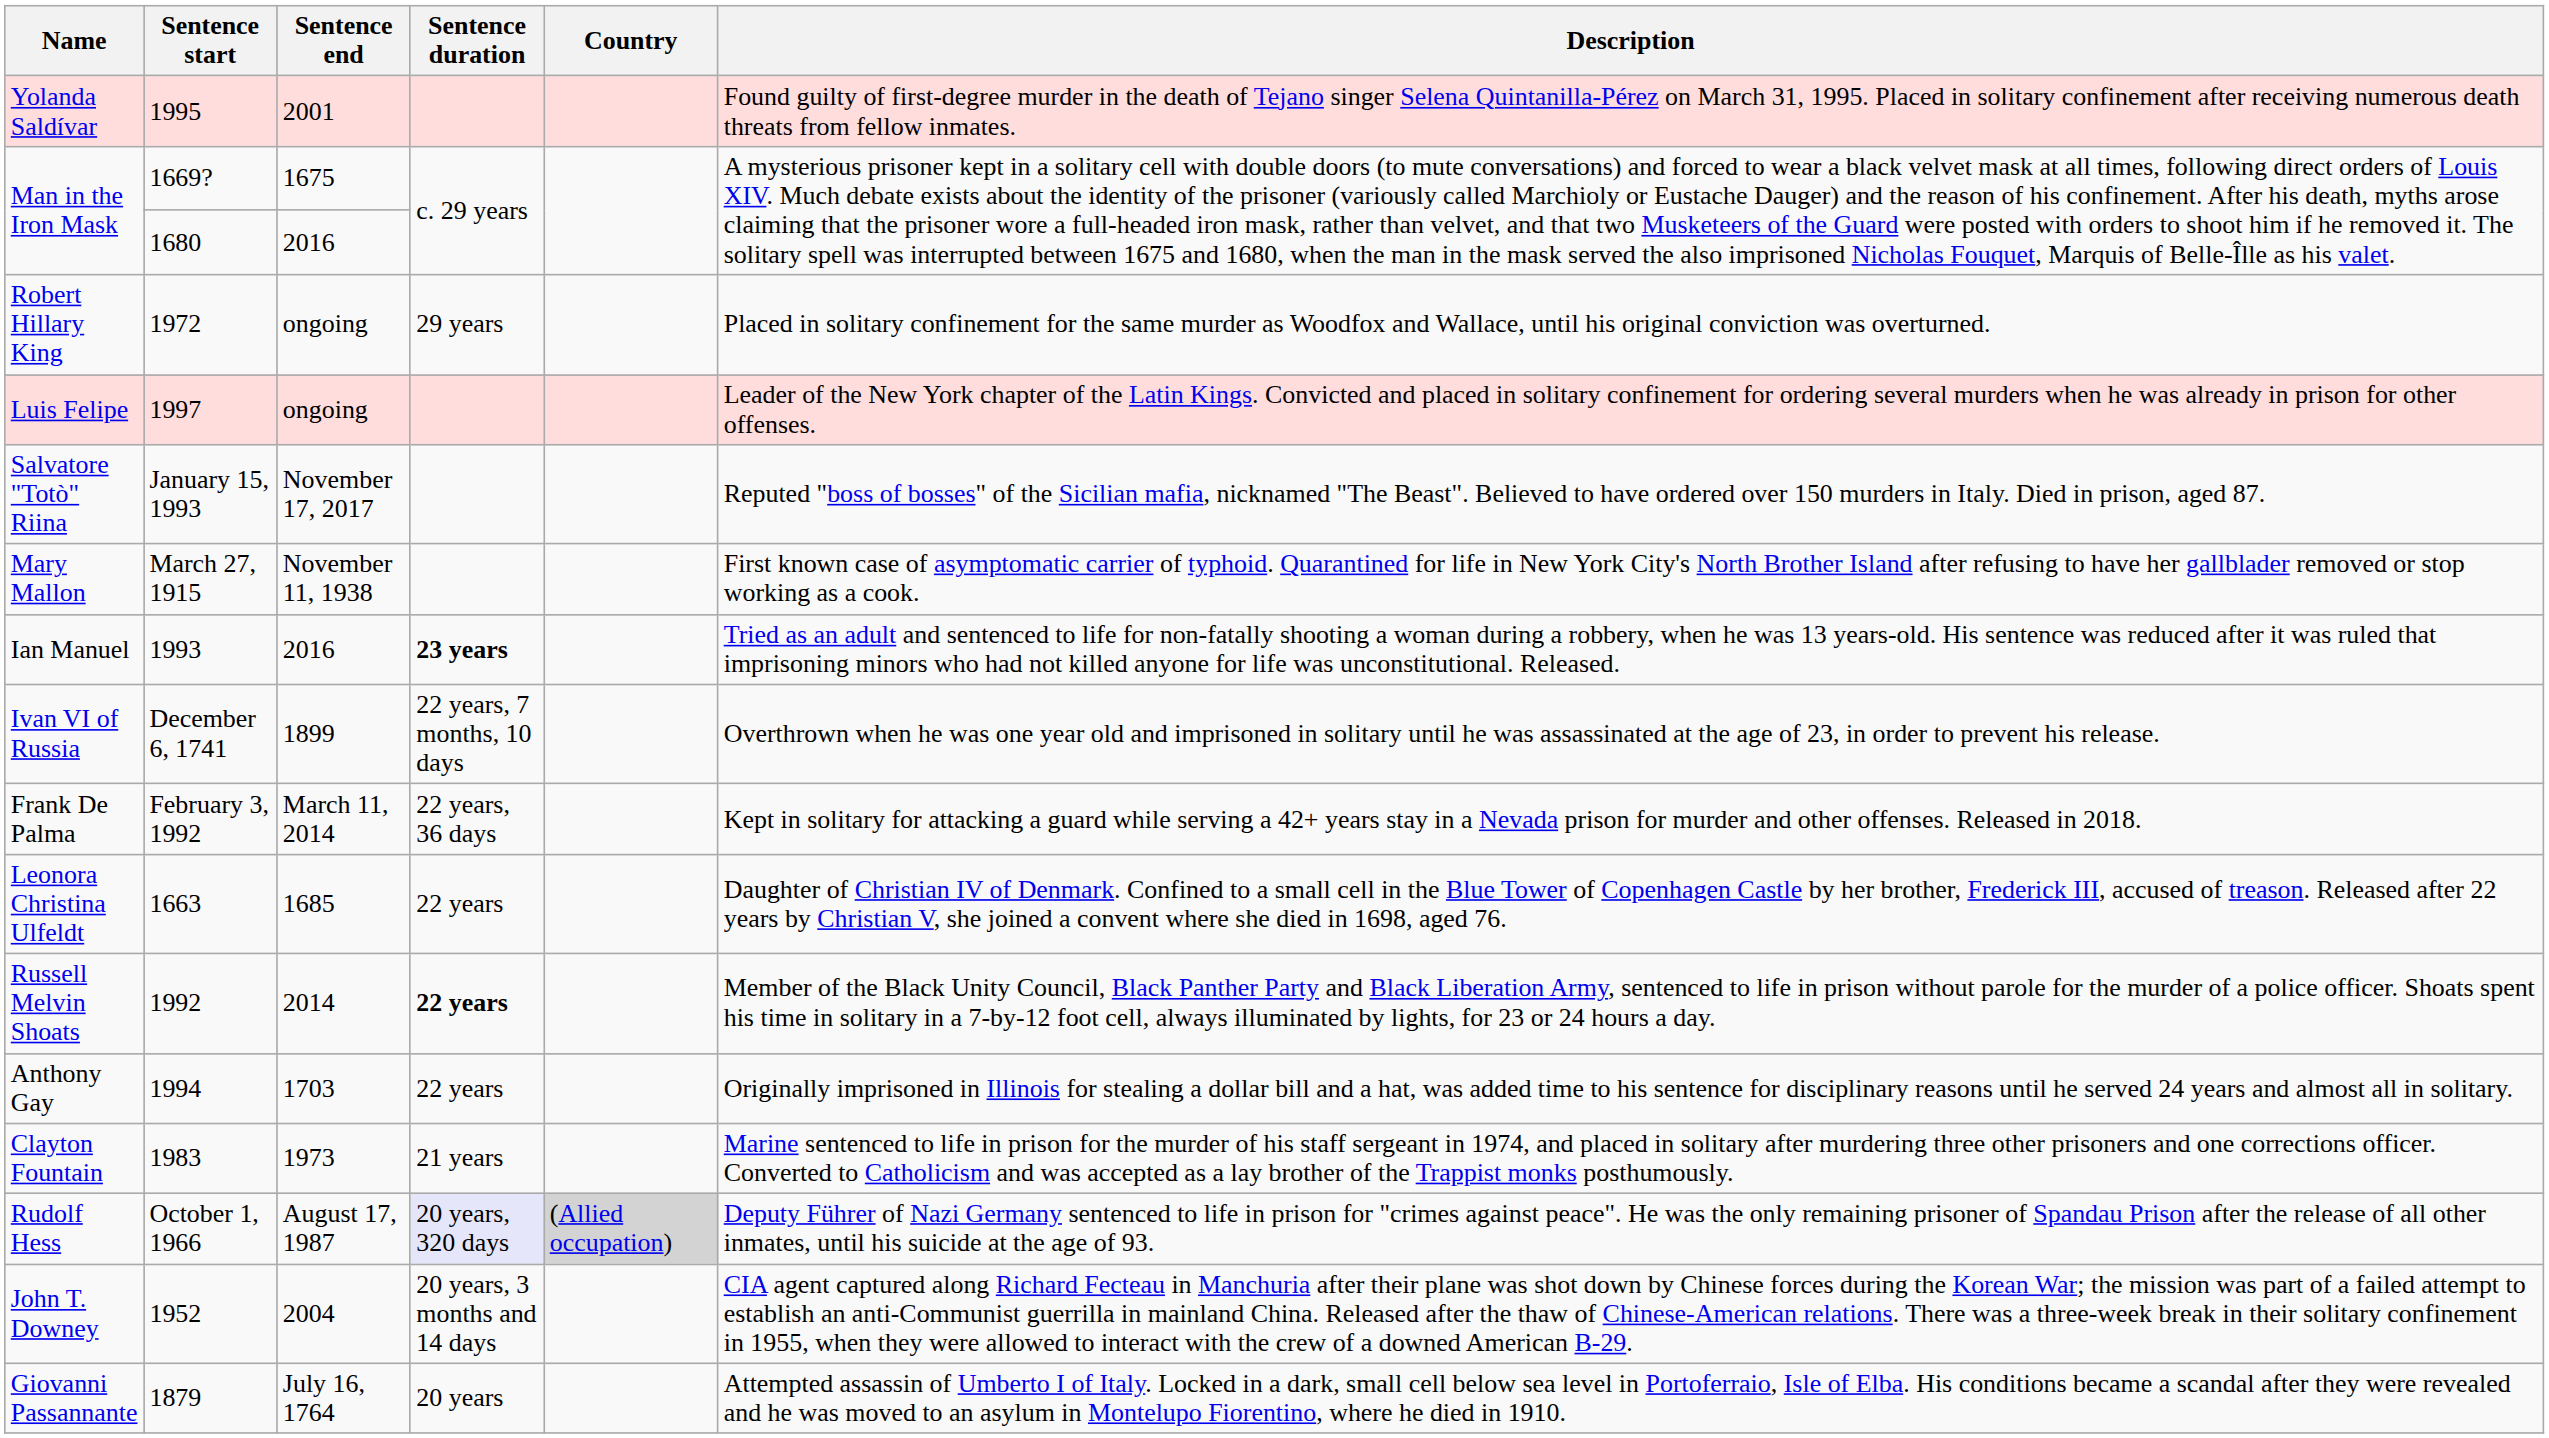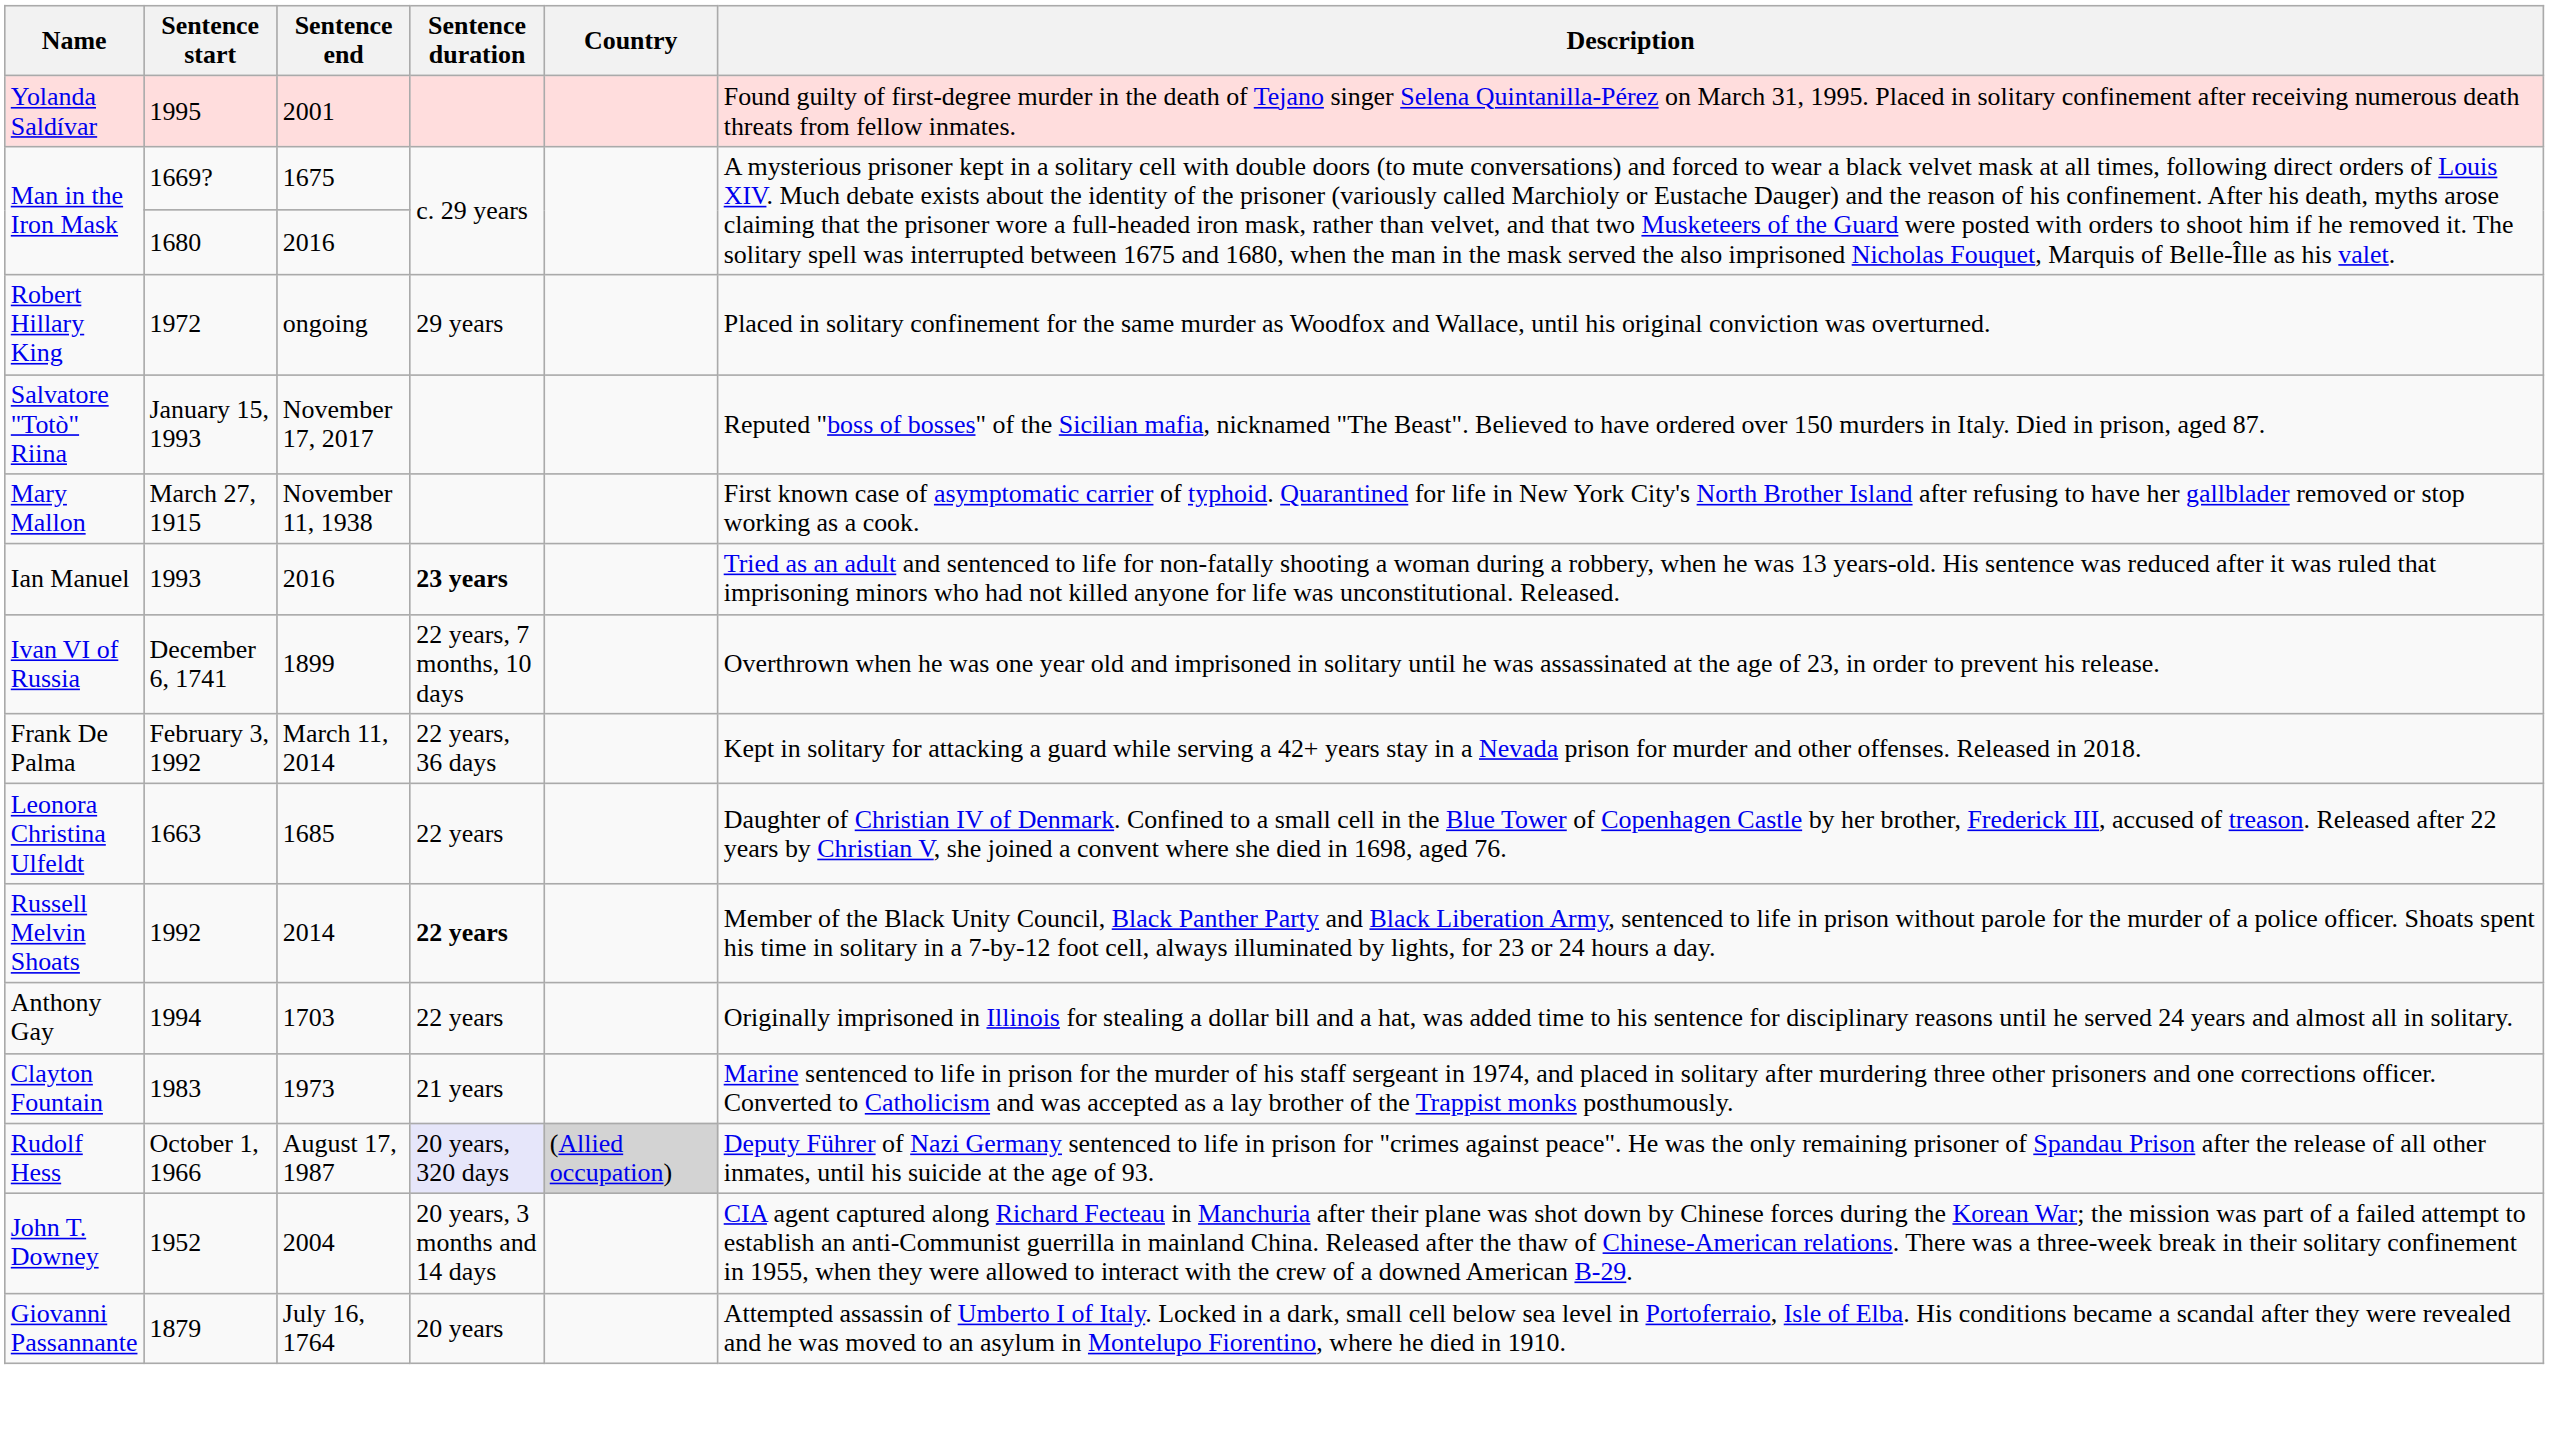- row: Luis Felipe | 1997 | ongoing | Leader of the New York chapter of the Latin Kings. Convicted and placed in solitary confinement for ordering several murders when he was already in prison for other offenses.
